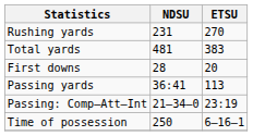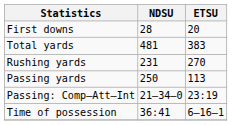rows swapped: First downs <-> Rushing yards
Passing yards | NDSU: 36:41 -> 250
Time of possession | NDSU: 250 -> 36:41
